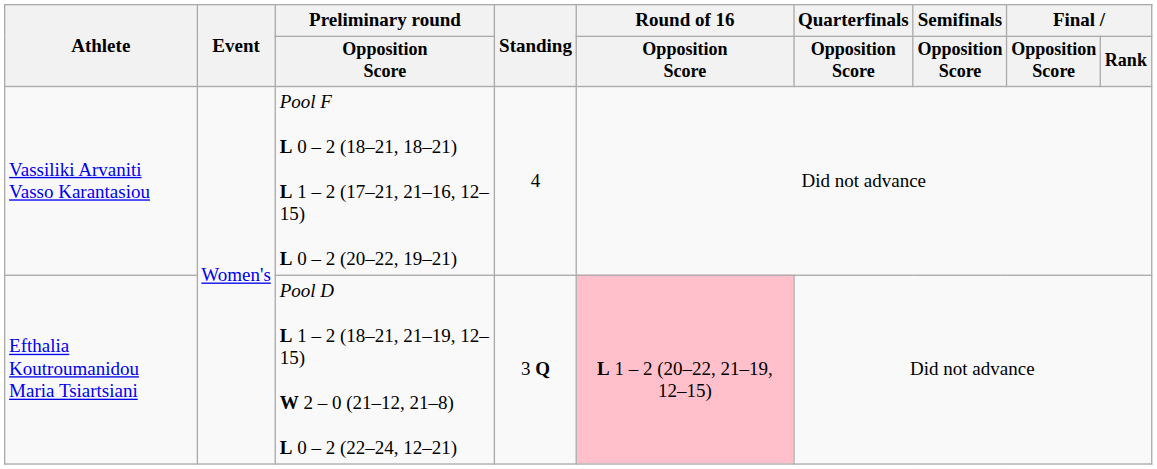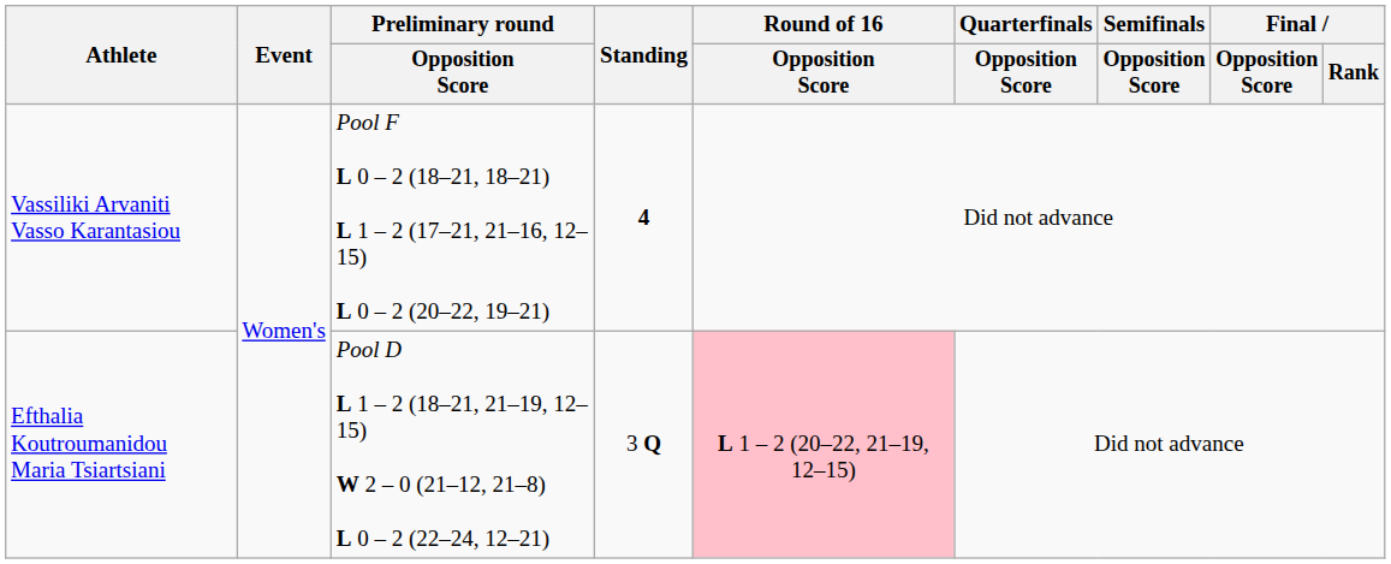Vassiliki Arvaniti Vasso Karantasiou | Standing: normal -> bold
